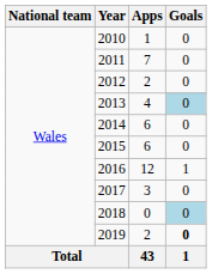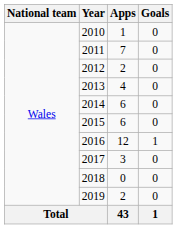2013 | Goals: lightblue background -> no background
2018 | Goals: lightblue background -> no background
2019 | Goals: bold -> normal
